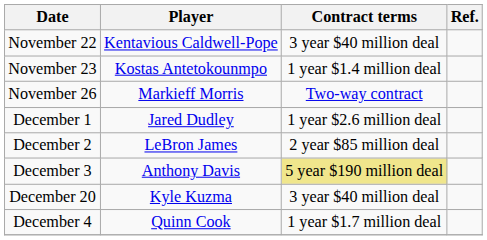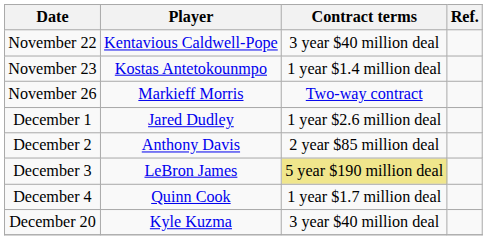December 2 | Player: LeBron James -> Anthony Davis
December 3 | Player: Anthony Davis -> LeBron James
rows swapped: December 4 <-> December 20
